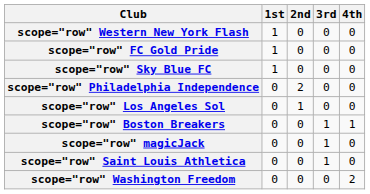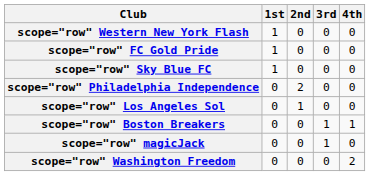- row: scope="row" Saint Louis Athletica | 0 | 0 | 1 | 0
